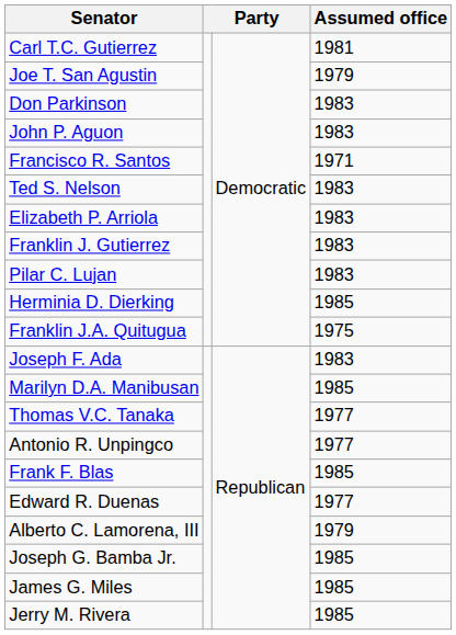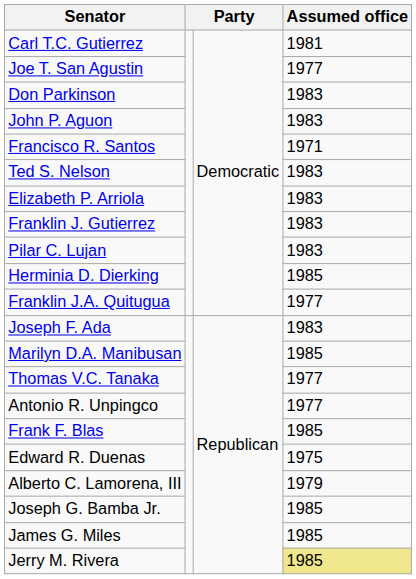Joe T. San Agustin | Assumed office: 1979 -> 1977
Franklin J.A. Quitugua | Assumed office: 1975 -> 1977
Edward R. Duenas | Assumed office: 1977 -> 1975
Jerry M. Rivera | Assumed office: no background -> khaki background
